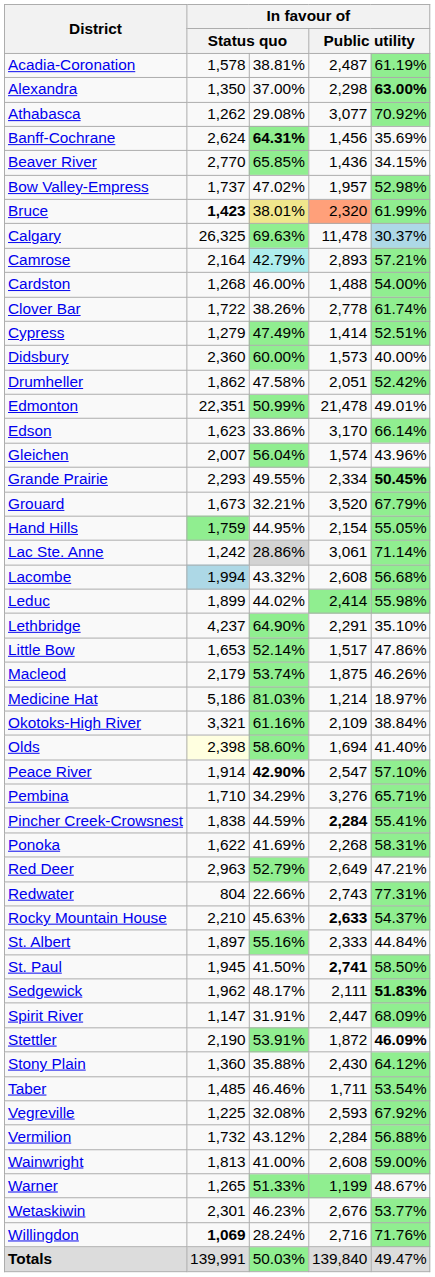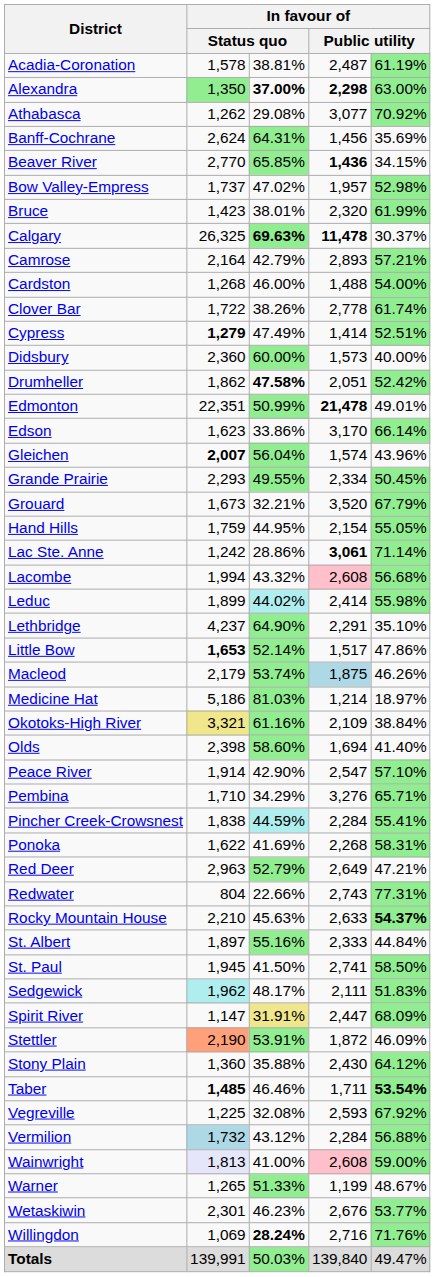Alexandra | column 2: no background -> lightgreen background
Alexandra | column 3: normal -> bold
Alexandra | column 4: normal -> bold
Alexandra | column 5: bold -> normal
Banff-Cochrane | column 3: bold -> normal
Beaver River | column 4: normal -> bold
Bruce | column 2: bold -> normal
Bruce | column 3: khaki background -> no background
Bruce | column 4: lightsalmon background -> no background
Calgary | column 3: normal -> bold
Calgary | column 4: normal -> bold
Calgary | column 5: lightblue background -> no background
Camrose | column 3: paleturquoise background -> no background
Cypress | column 2: normal -> bold
Cypress | column 3: lightgreen background -> no background
Drumheller | column 3: normal -> bold
Edmonton | column 4: normal -> bold
Gleichen | column 2: normal -> bold
Grande Prairie | column 3: no background -> lightgreen background
Grande Prairie | column 5: bold -> normal
Hand Hills | column 2: lightgreen background -> no background
Lac Ste. Anne | column 3: lightgrey background -> no background
Lac Ste. Anne | column 4: normal -> bold
Lacombe | column 2: lightblue background -> no background
Lacombe | column 4: no background -> pink background
Leduc | column 3: no background -> paleturquoise background
Leduc | column 4: lightgreen background -> no background
Little Bow | column 2: normal -> bold
Macleod | column 4: no background -> lightblue background
Okotoks-High River | column 2: no background -> khaki background
Olds | column 2: lightyellow background -> no background
Peace River | column 3: bold -> normal
Pincher Creek-Crowsnest | column 3: no background -> paleturquoise background
Pincher Creek-Crowsnest | column 4: bold -> normal
Rocky Mountain House | column 4: bold -> normal
Rocky Mountain House | column 5: normal -> bold
St. Paul | column 4: bold -> normal
Sedgewick | column 2: no background -> paleturquoise background
Sedgewick | column 5: bold -> normal
Spirit River | column 3: no background -> khaki background
Stettler | column 2: no background -> lightsalmon background
Stettler | column 5: bold -> normal
Taber | column 2: normal -> bold
Taber | column 5: normal -> bold
Vermilion | column 2: no background -> lightblue background
Wainwright | column 2: no background -> lavender background
Wainwright | column 4: no background -> pink background
Warner | column 4: lightgreen background -> no background
Willingdon | column 2: bold -> normal
Willingdon | column 3: normal -> bold
